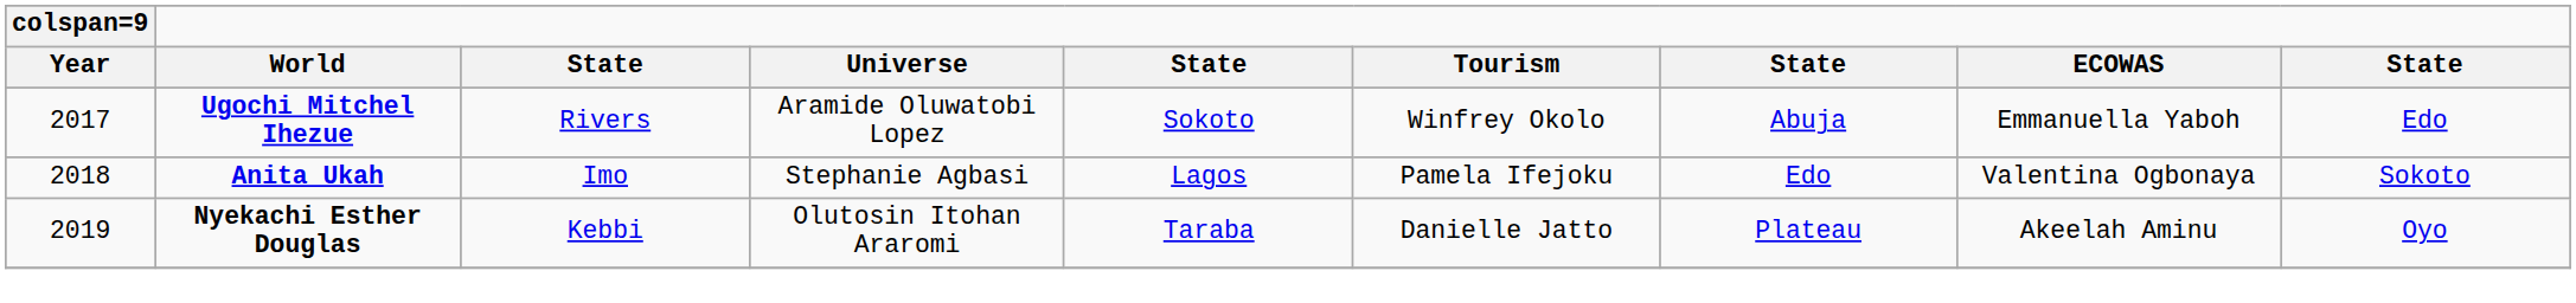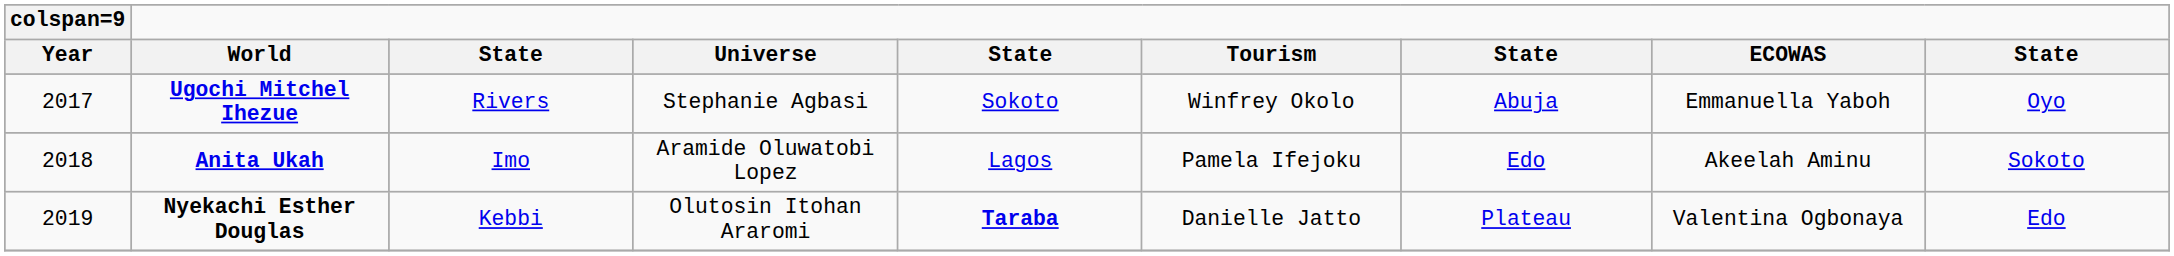Ugochi Mitchel Ihezue | Universe: Aramide Oluwatobi Lopez -> Stephanie Agbasi
Ugochi Mitchel Ihezue | column 9: Edo -> Oyo
Anita Ukah | Universe: Stephanie Agbasi -> Aramide Oluwatobi Lopez
Anita Ukah | ECOWAS: Valentina Ogbonaya -> Akeelah Aminu
Nyekachi Esther Douglas | column 5: normal -> bold
Nyekachi Esther Douglas | ECOWAS: Akeelah Aminu -> Valentina Ogbonaya
Nyekachi Esther Douglas | column 9: Oyo -> Edo
